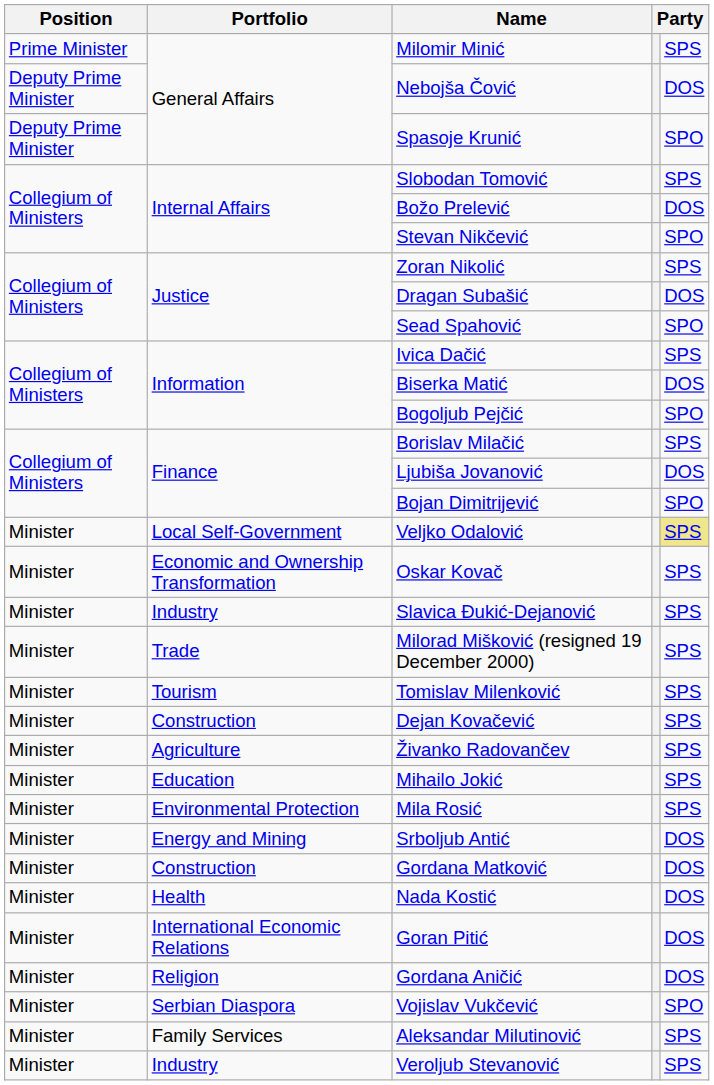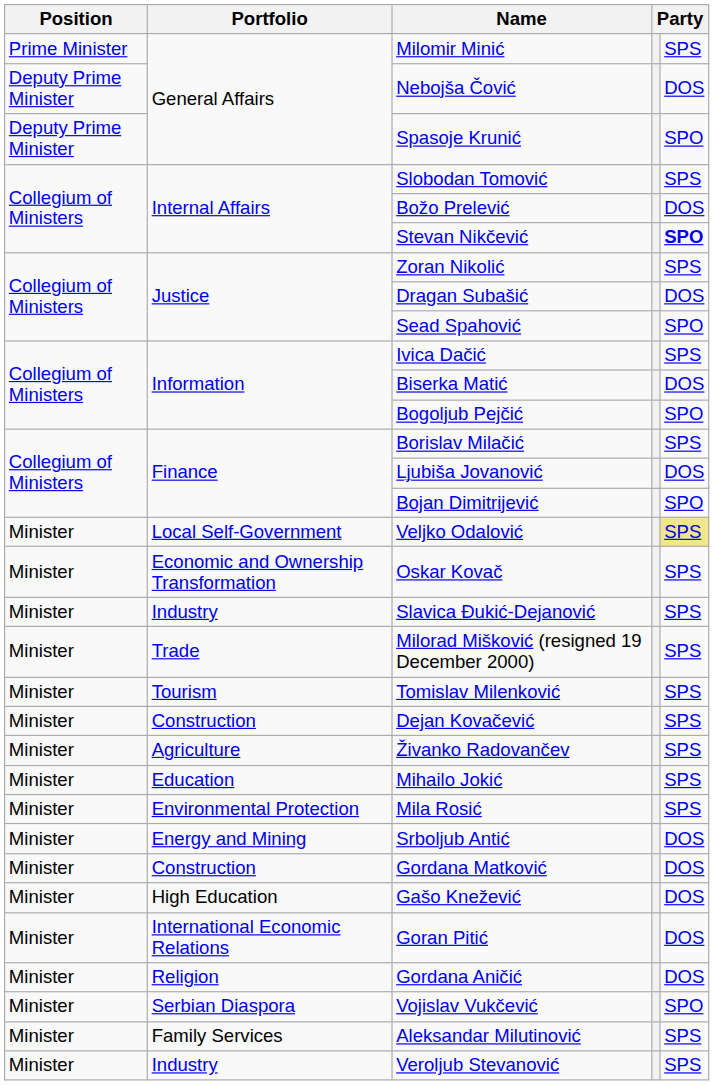Stevan Nikčević | column 5: normal -> bold
+ row: Minister | High Education | Gašo Knežević | DOS
- row: Minister | Health | Nada Kostić | DOS
